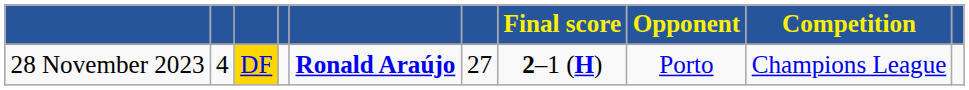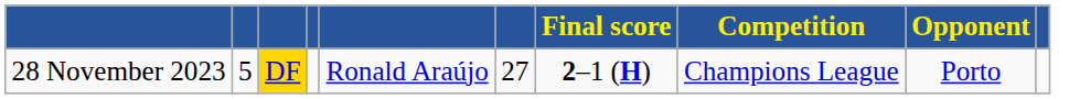columns swapped: Opponent <-> Competition
28 November 2023 | column 2: 4 -> 5
28 November 2023 | column 5: bold -> normal
